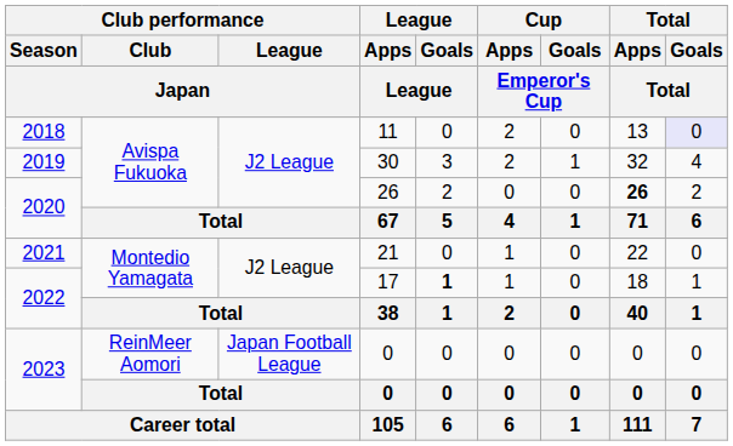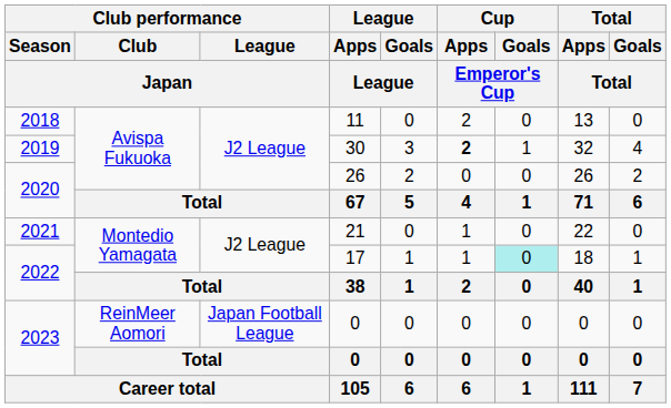2018 | Total / Goals / Total: lavender background -> no background
2019 | Cup / Apps / Emperor's Cup: normal -> bold
2020 / 26 | Total / Apps / Total: bold -> normal
2022 / 17 | League / Goals / League: bold -> normal
2022 / 17 | Cup / Goals / Emperor's Cup: no background -> paleturquoise background
